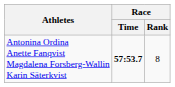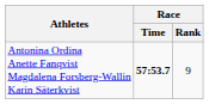row 3 | Race / Rank: 8 -> 9
